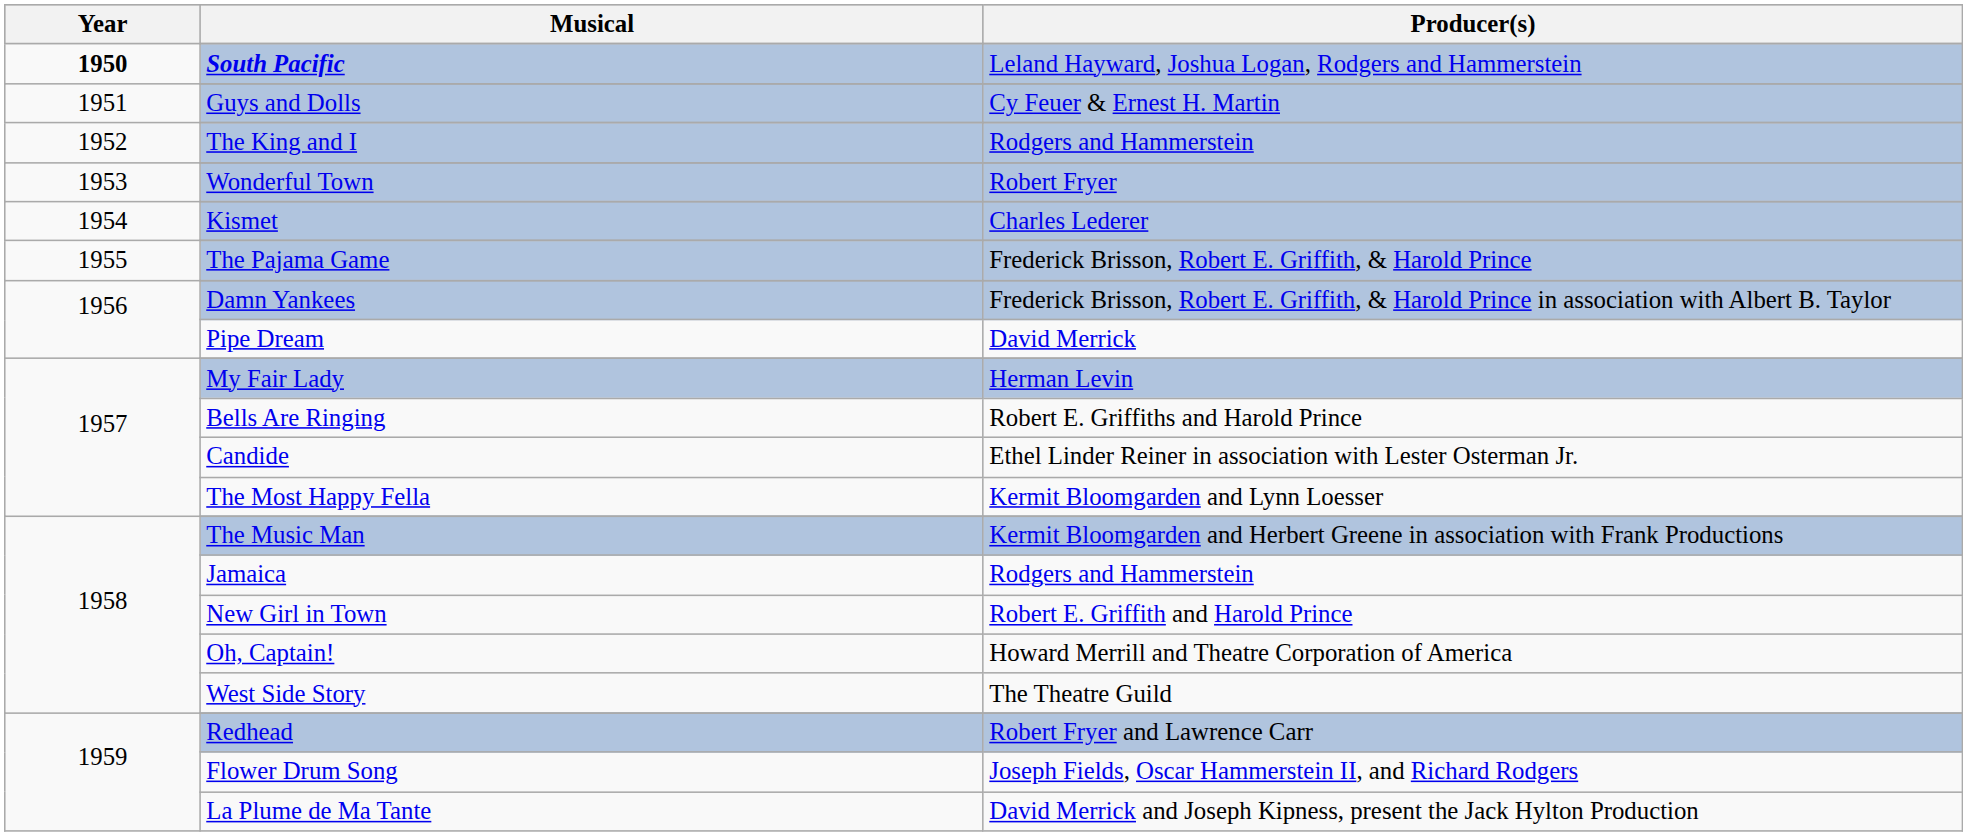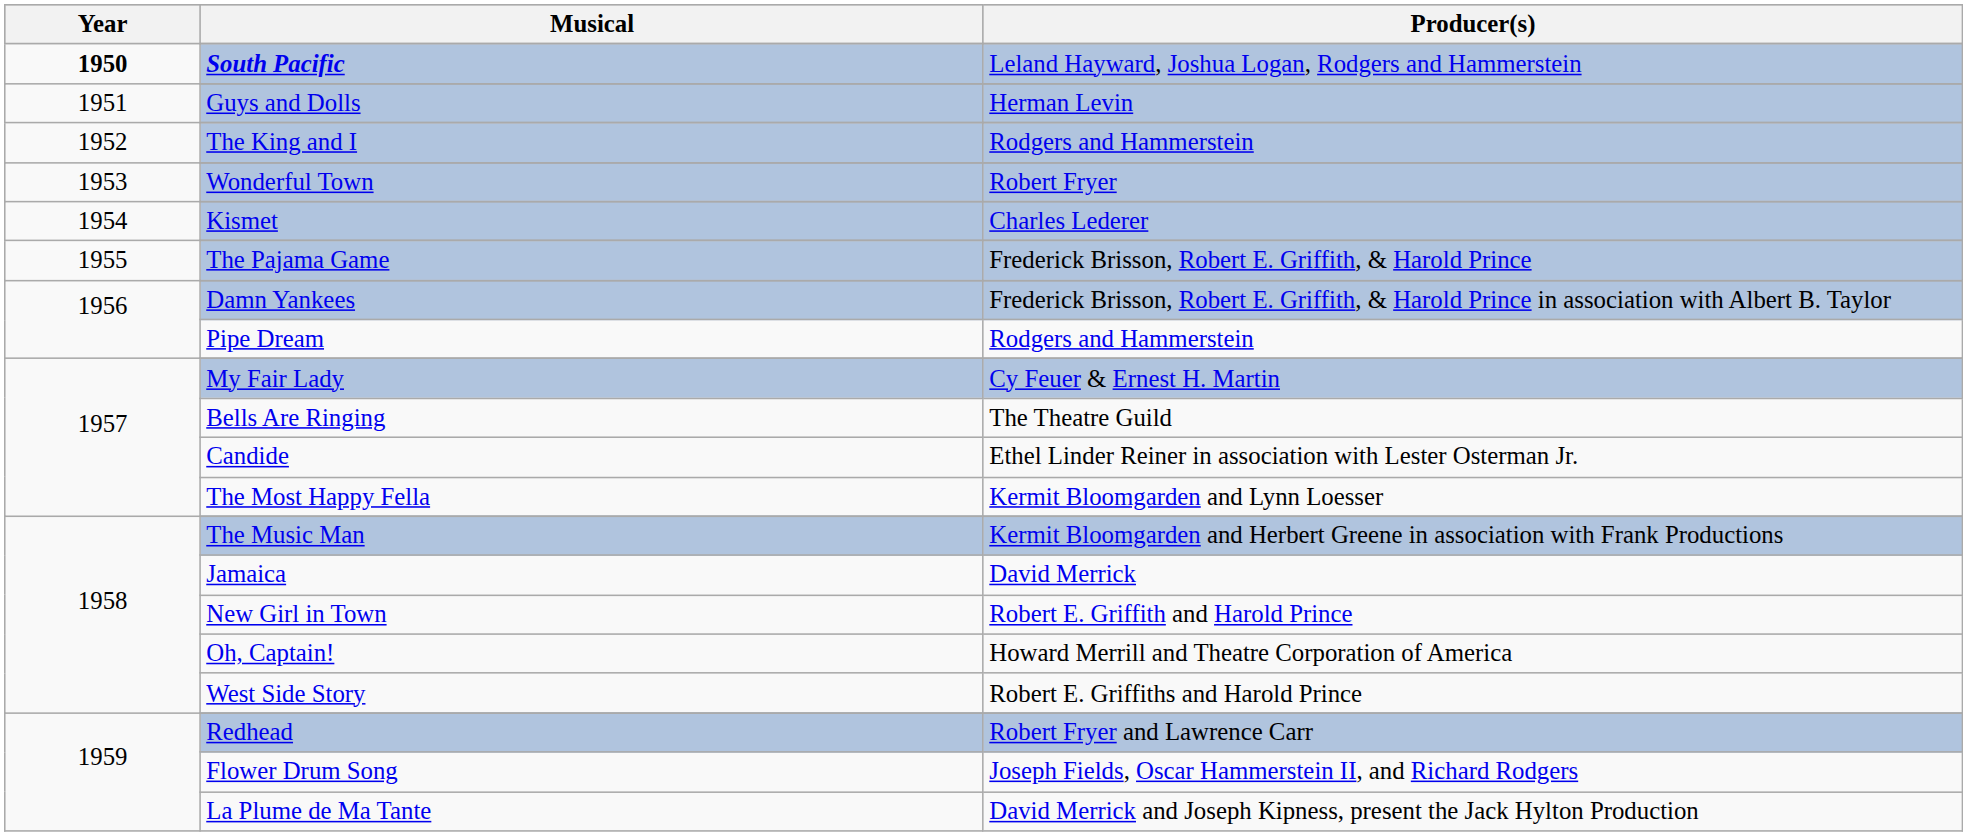Guys and Dolls | Producer(s): Cy Feuer & Ernest H. Martin -> Herman Levin
Pipe Dream | Producer(s): David Merrick -> Rodgers and Hammerstein
My Fair Lady | Producer(s): Herman Levin -> Cy Feuer & Ernest H. Martin
Bells Are Ringing | Producer(s): Robert E. Griffiths and Harold Prince -> The Theatre Guild
Jamaica | Producer(s): Rodgers and Hammerstein -> David Merrick
West Side Story | Producer(s): The Theatre Guild -> Robert E. Griffiths and Harold Prince
